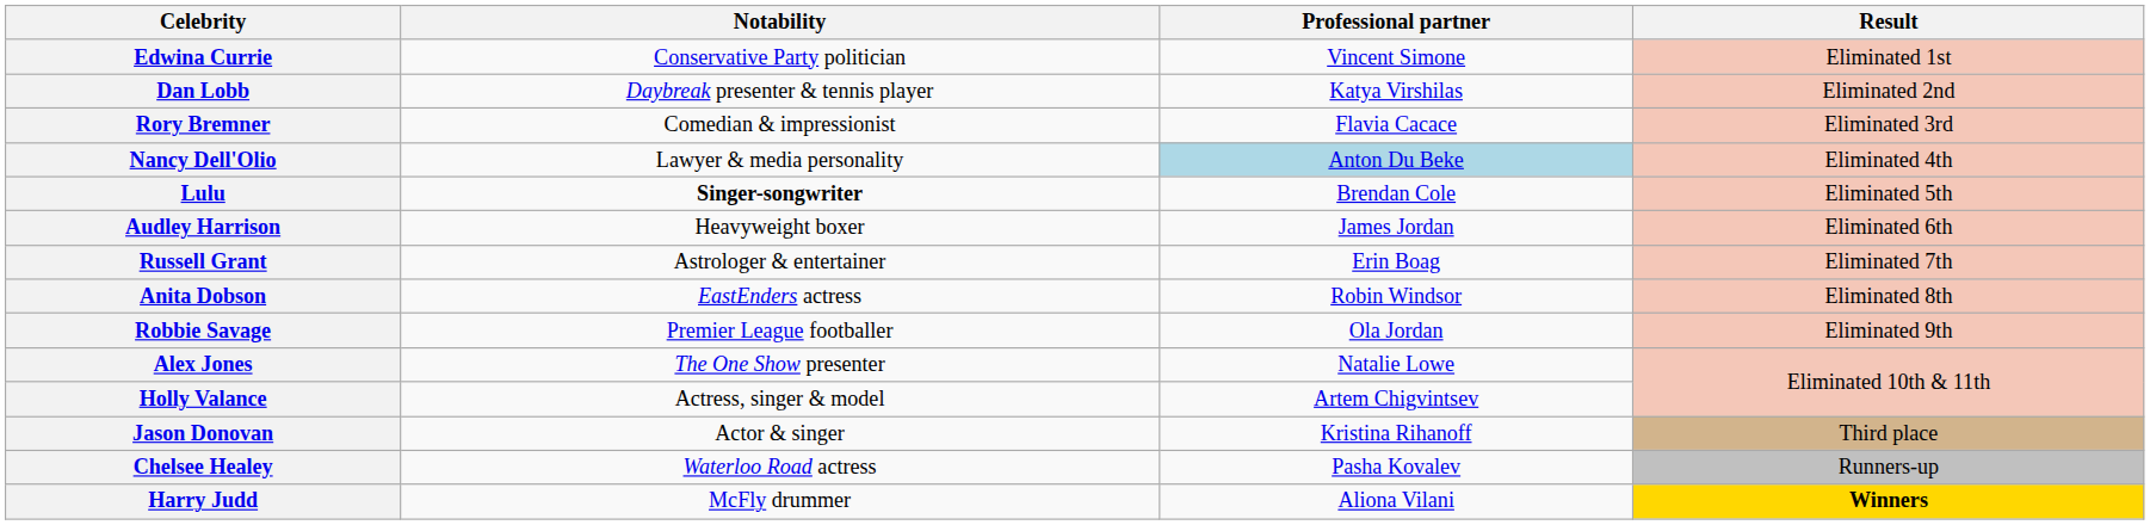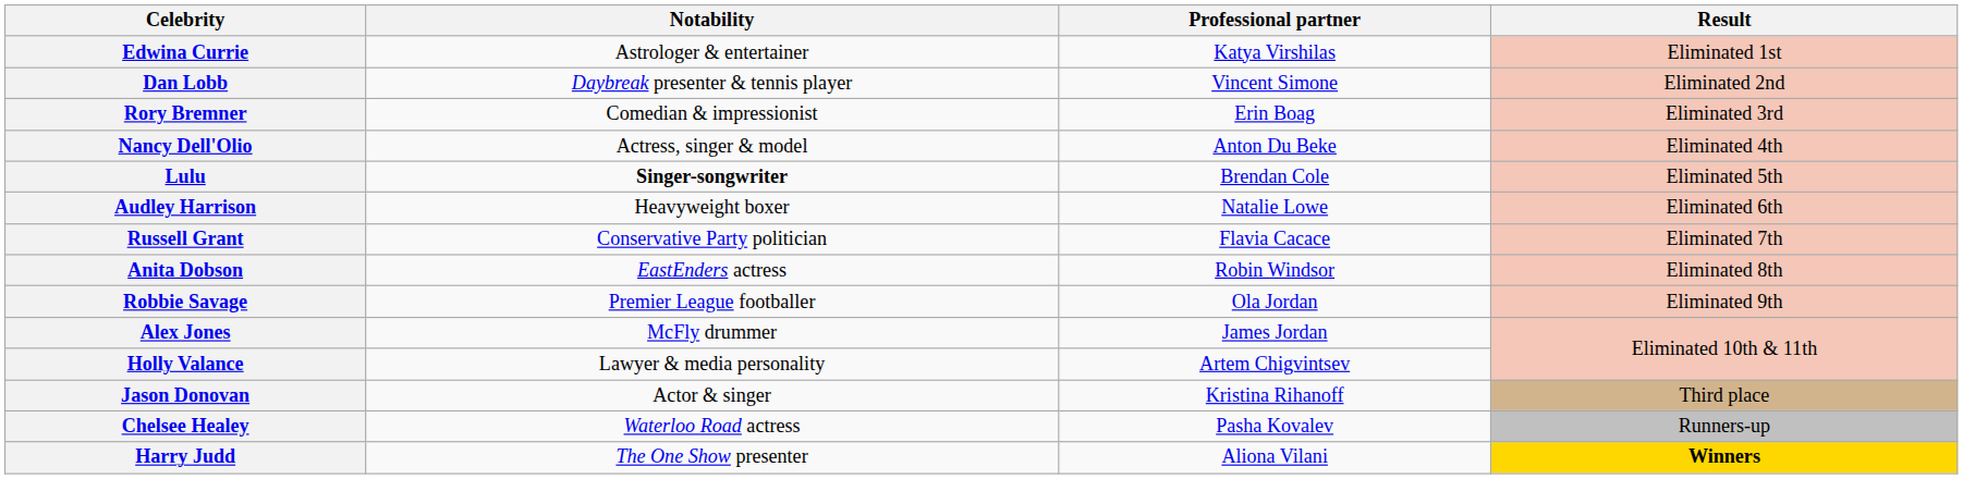Edwina Currie | Notability: Conservative Party politician -> Astrologer & entertainer
Edwina Currie | Professional partner: Vincent Simone -> Katya Virshilas
Dan Lobb | Professional partner: Katya Virshilas -> Vincent Simone
Rory Bremner | Professional partner: Flavia Cacace -> Erin Boag
Nancy Dell'Olio | Notability: Lawyer & media personality -> Actress, singer & model
Nancy Dell'Olio | Professional partner: lightblue background -> no background
Audley Harrison | Professional partner: James Jordan -> Natalie Lowe
Russell Grant | Notability: Astrologer & entertainer -> Conservative Party politician
Russell Grant | Professional partner: Erin Boag -> Flavia Cacace
Alex Jones | Notability: The One Show presenter -> McFly drummer
Alex Jones | Professional partner: Natalie Lowe -> James Jordan
Holly Valance | Notability: Actress, singer & model -> Lawyer & media personality
Harry Judd | Notability: McFly drummer -> The One Show presenter
